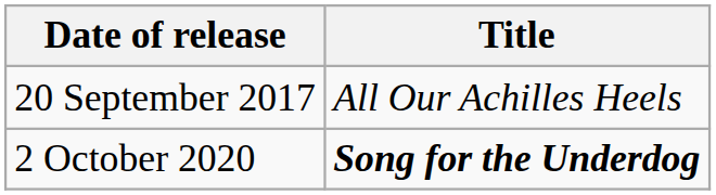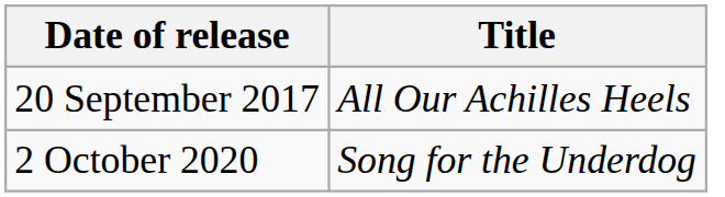2 October 2020 | Title: bold -> normal
